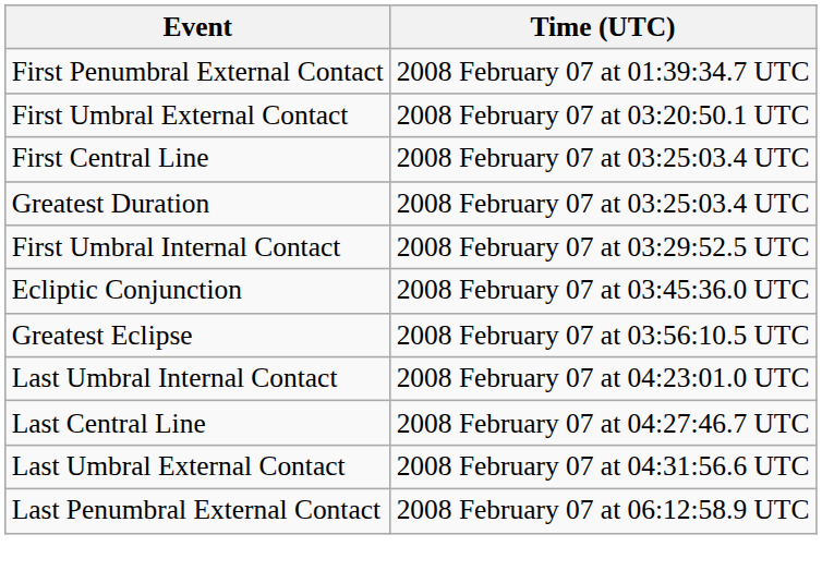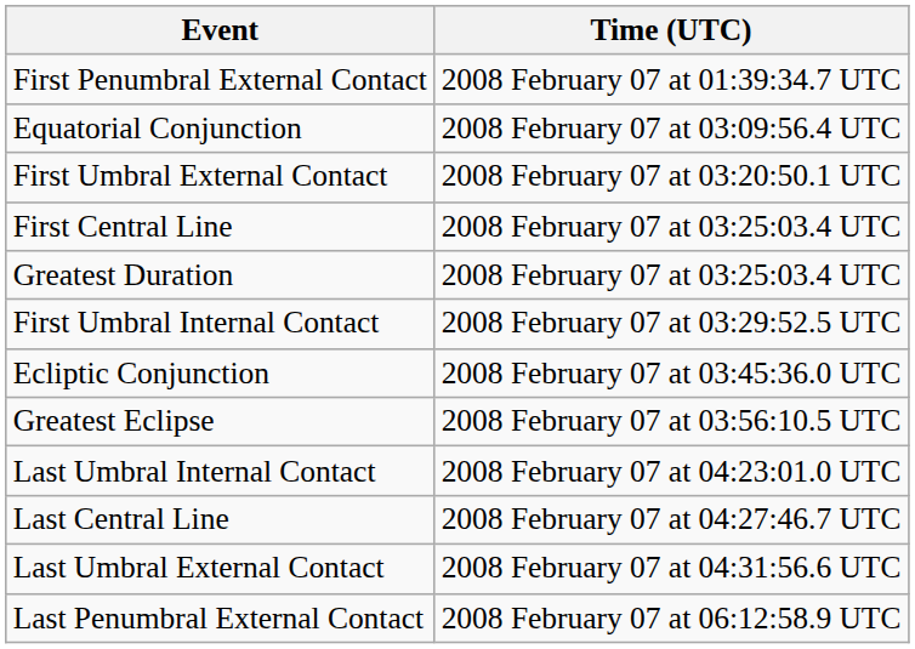+ row: Equatorial Conjunction | 2008 February 07 at 03:09:56.4 UTC
